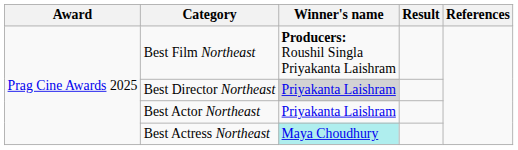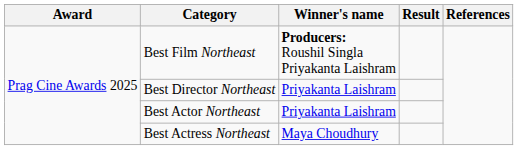Best Director Northeast | Winner's name: lightgrey background -> no background
Best Actress Northeast | Winner's name: paleturquoise background -> no background
